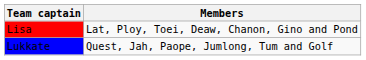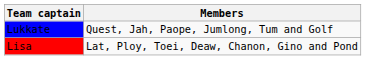rows swapped: Lisa <-> Lukkate
